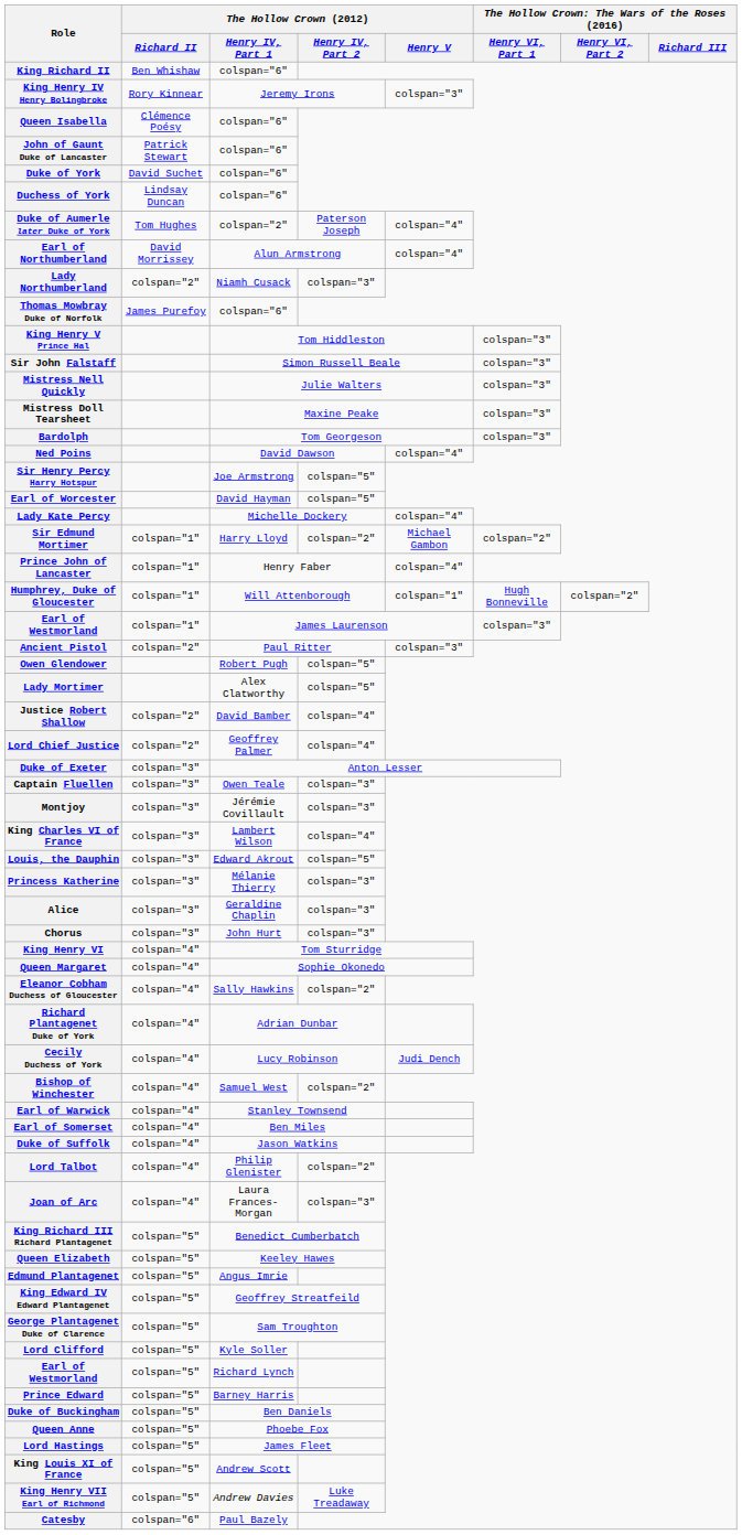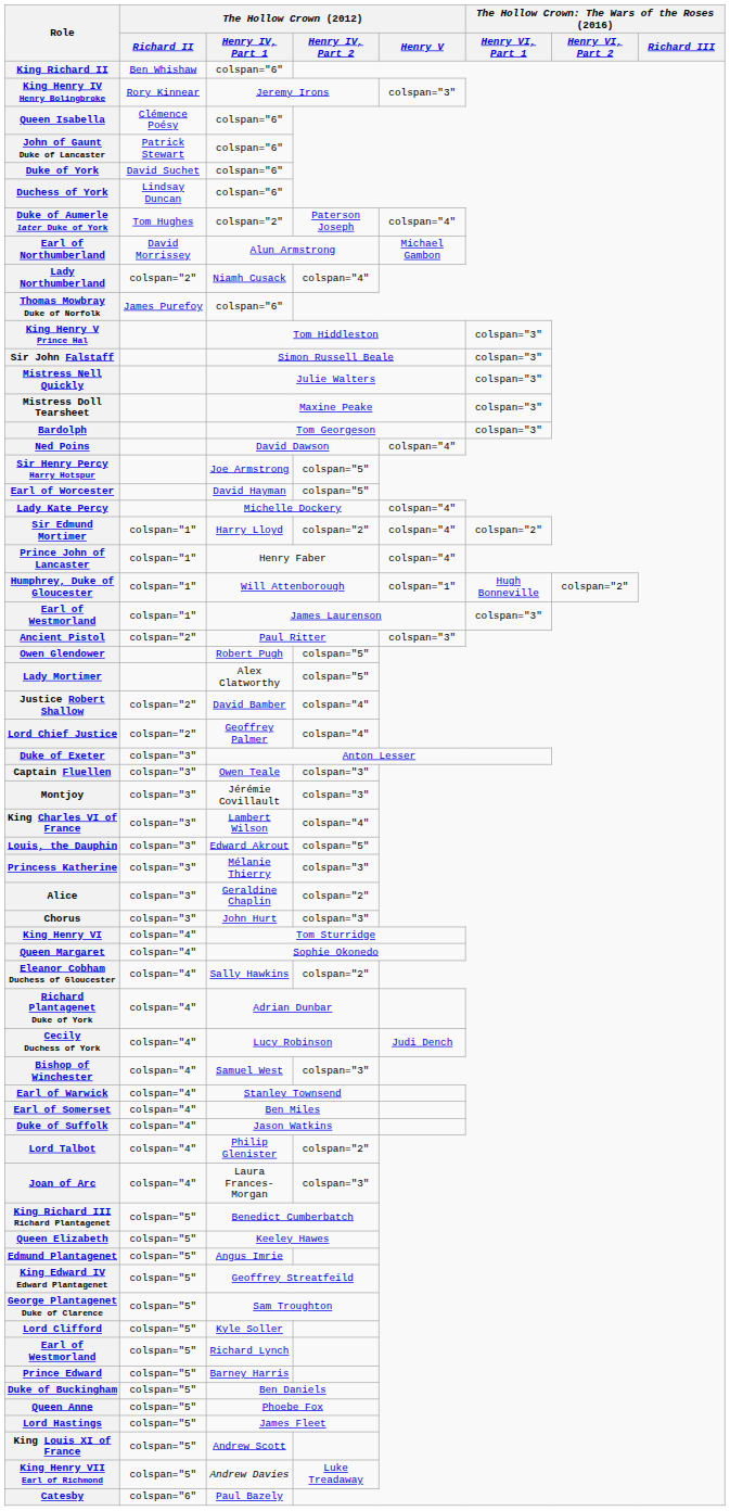Earl of Northumberland | The Hollow Crown (2012) / Henry V: colspan="4" -> Michael Gambon
Lady Northumberland | The Hollow Crown (2012) / Henry IV, Part 2: colspan="3" -> colspan="4"
Sir Edmund Mortimer | The Hollow Crown (2012) / Henry V: Michael Gambon -> colspan="4"
Alice | The Hollow Crown (2012) / Henry IV, Part 2: colspan="3" -> colspan="2"
Bishop of Winchester | The Hollow Crown (2012) / Henry IV, Part 2: colspan="2" -> colspan="3"
